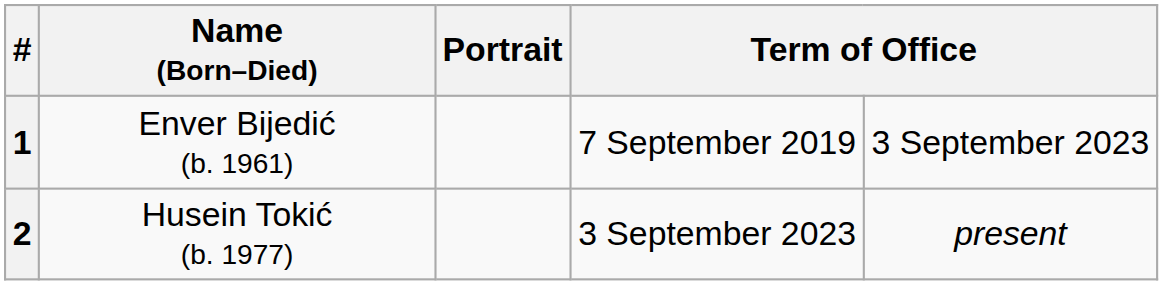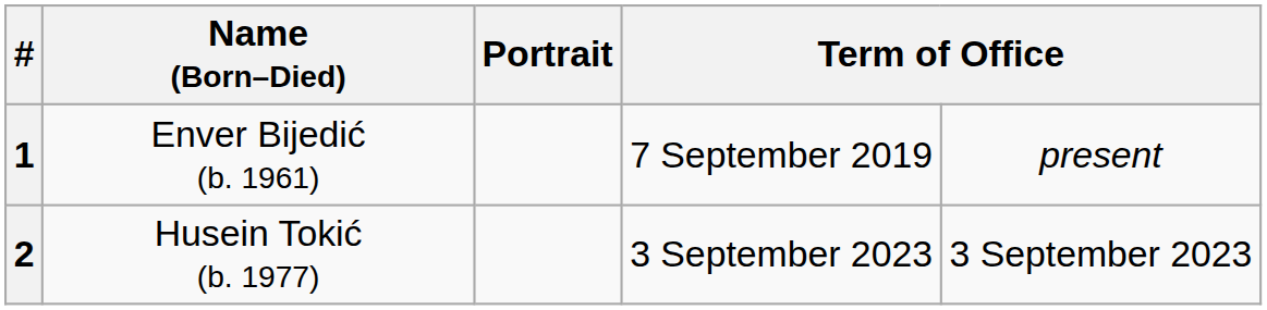1 | column 5: 3 September 2023 -> present
2 | column 5: present -> 3 September 2023
